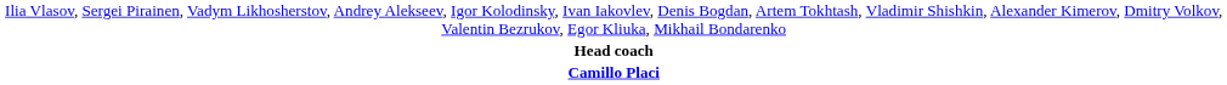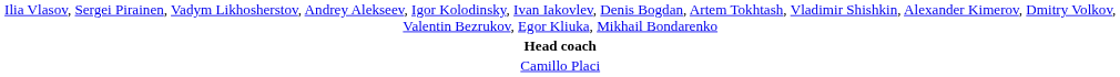row 3 | column 1: bold -> normal
